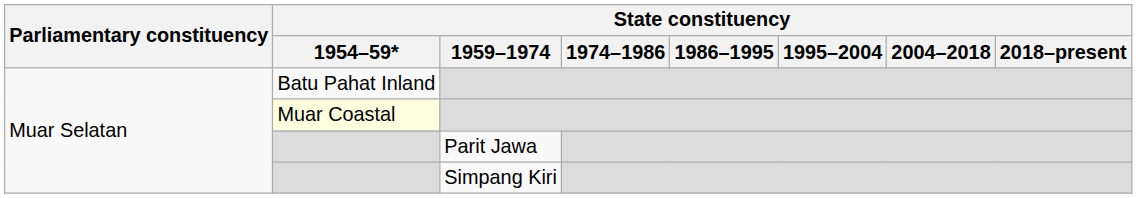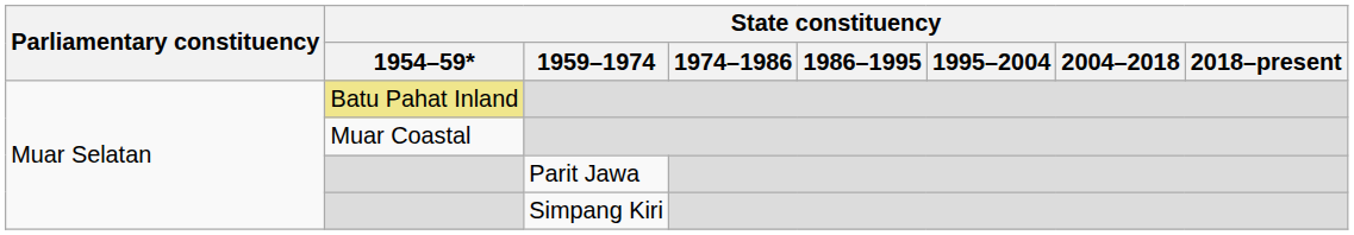Batu Pahat Inland | State constituency / 1954–59*: no background -> khaki background
Muar Coastal | State constituency / 1954–59*: lightyellow background -> no background
